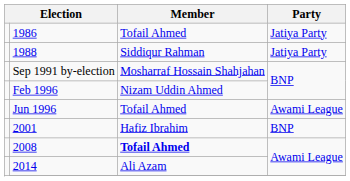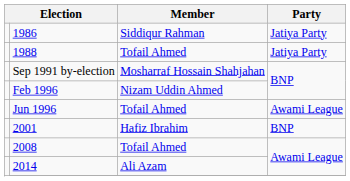1986 | Member: Tofail Ahmed -> Siddiqur Rahman
1988 | Member: Siddiqur Rahman -> Tofail Ahmed
2008 | Member: bold -> normal
